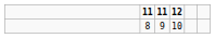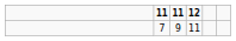row 2 | column 2: 8 -> 7
row 2 | 12: 10 -> 11
